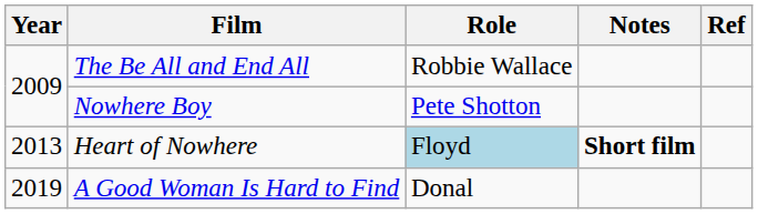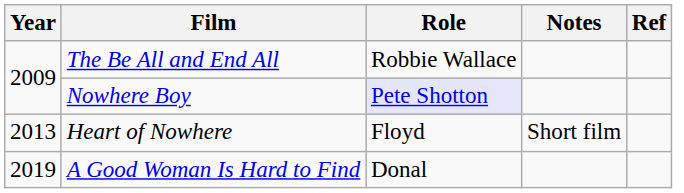Nowhere Boy | Role: no background -> lavender background
Heart of Nowhere | Role: lightblue background -> no background
Heart of Nowhere | Notes: bold -> normal
